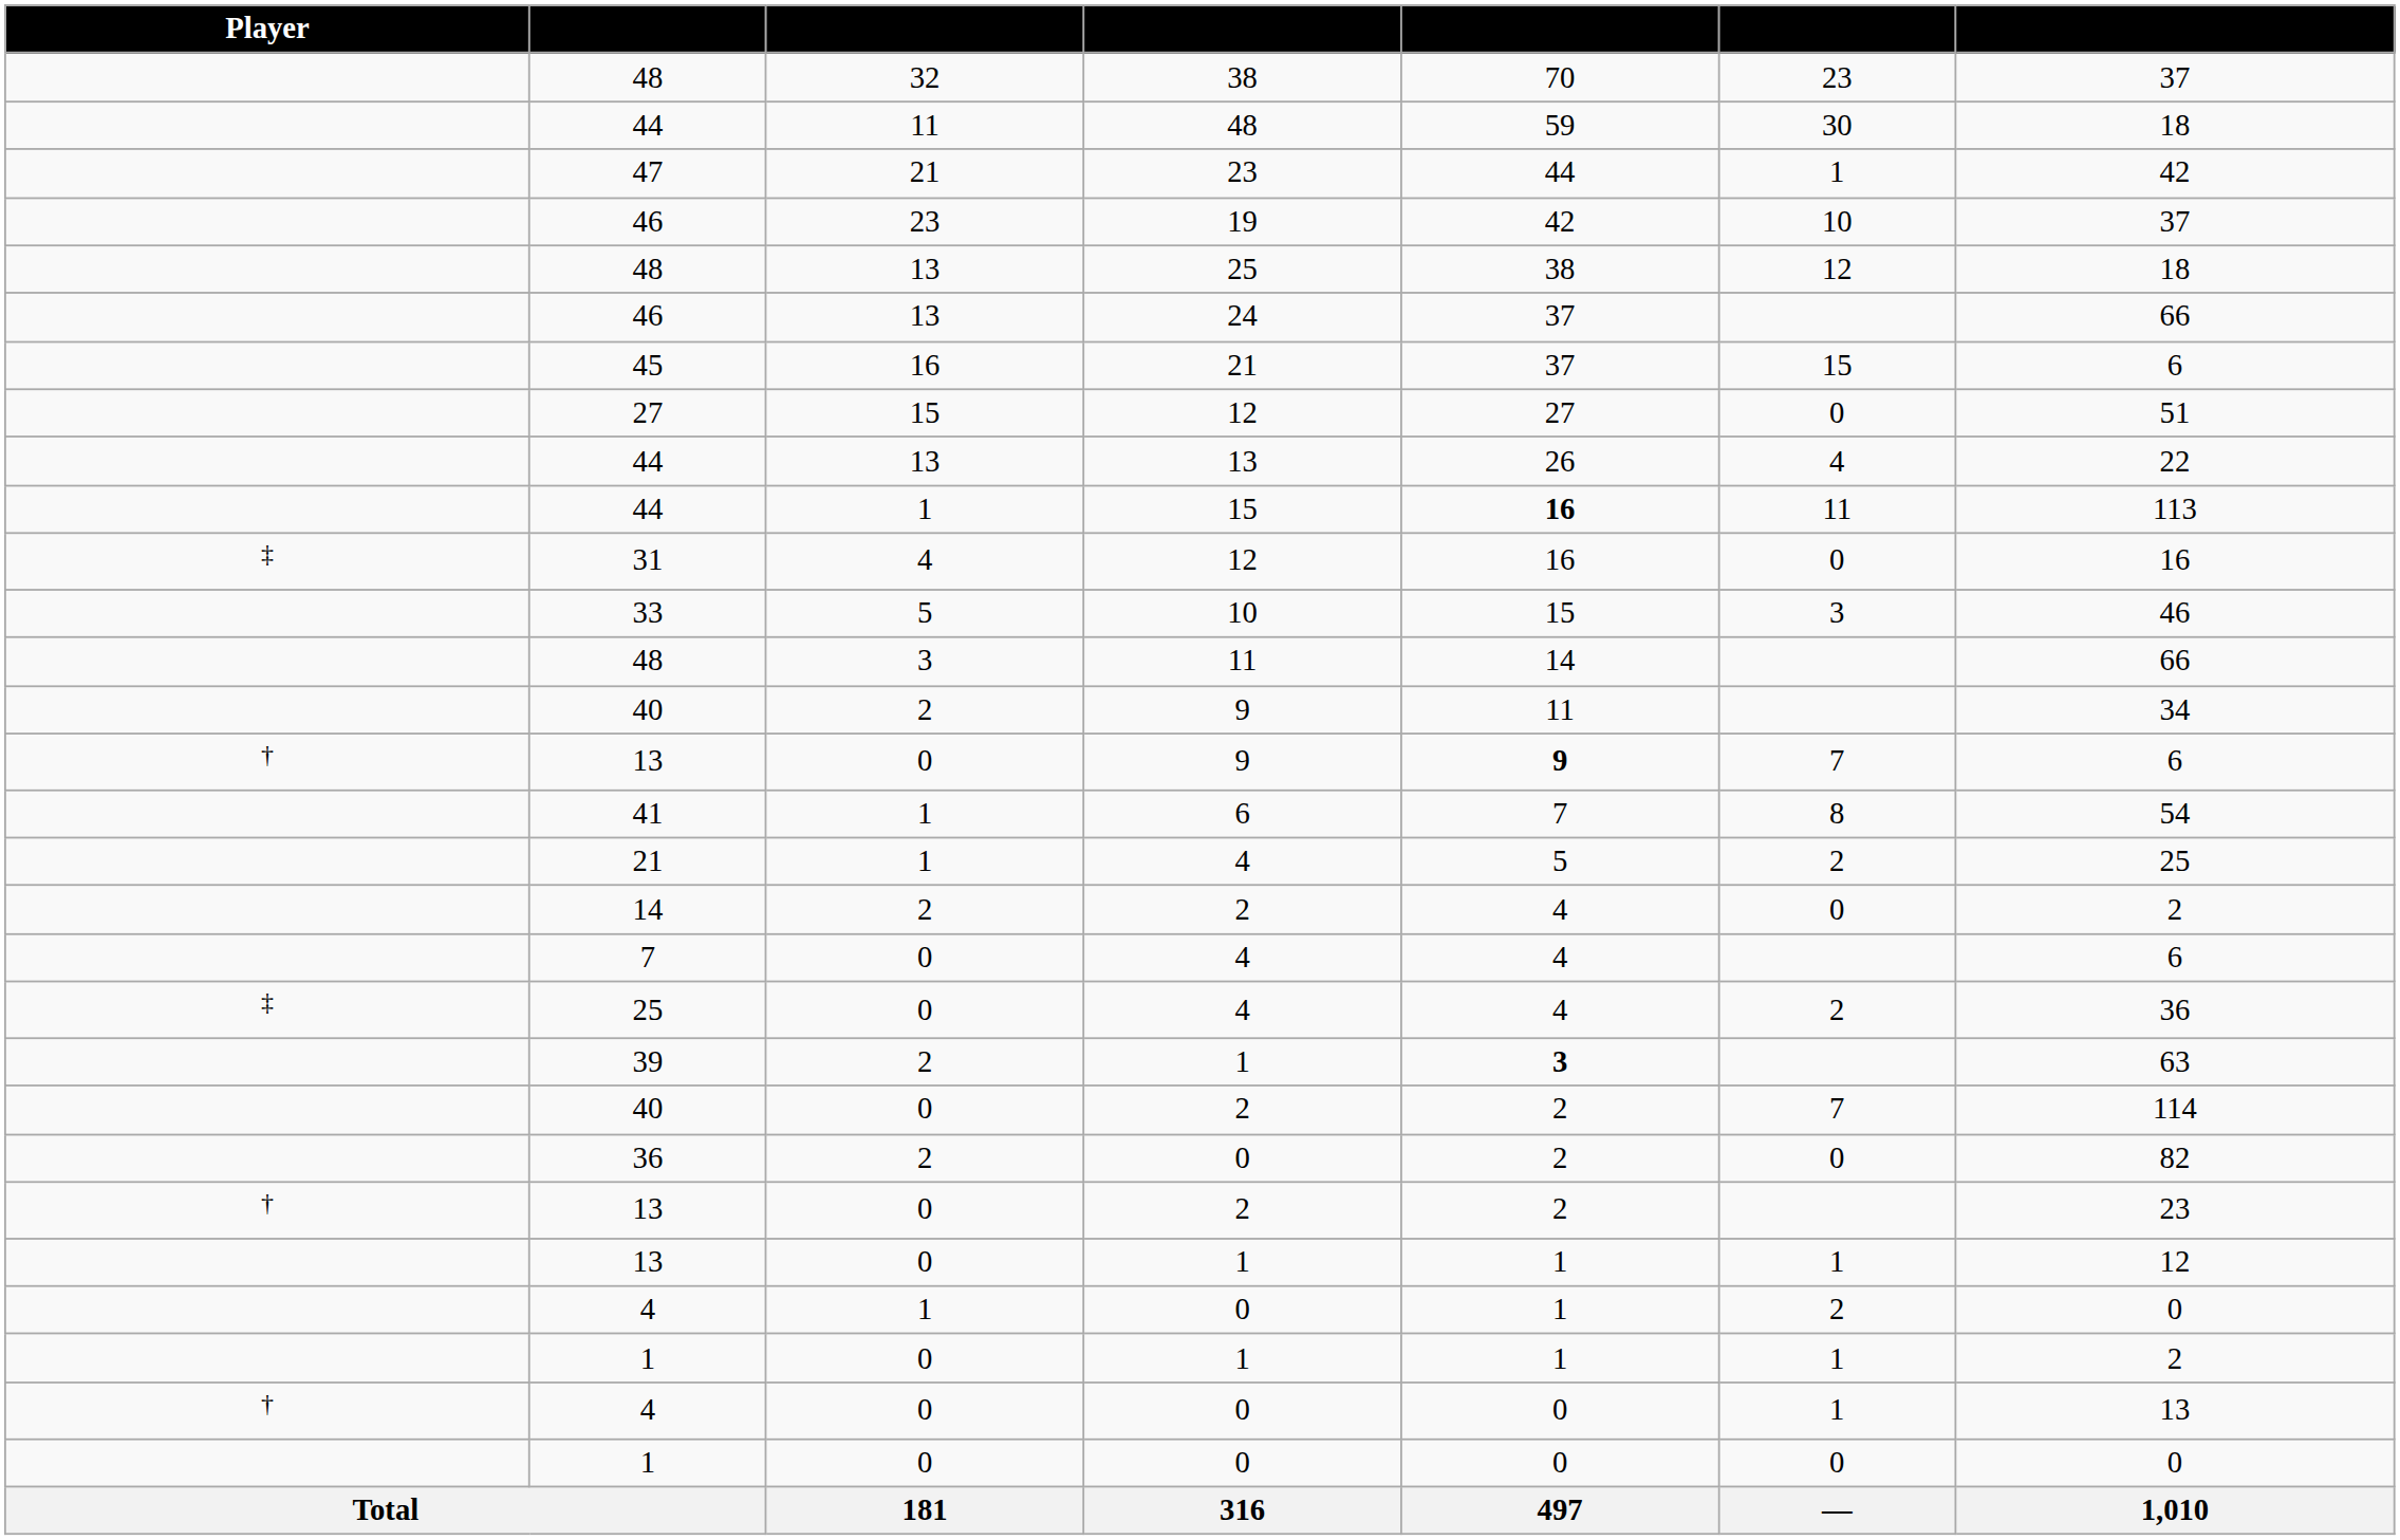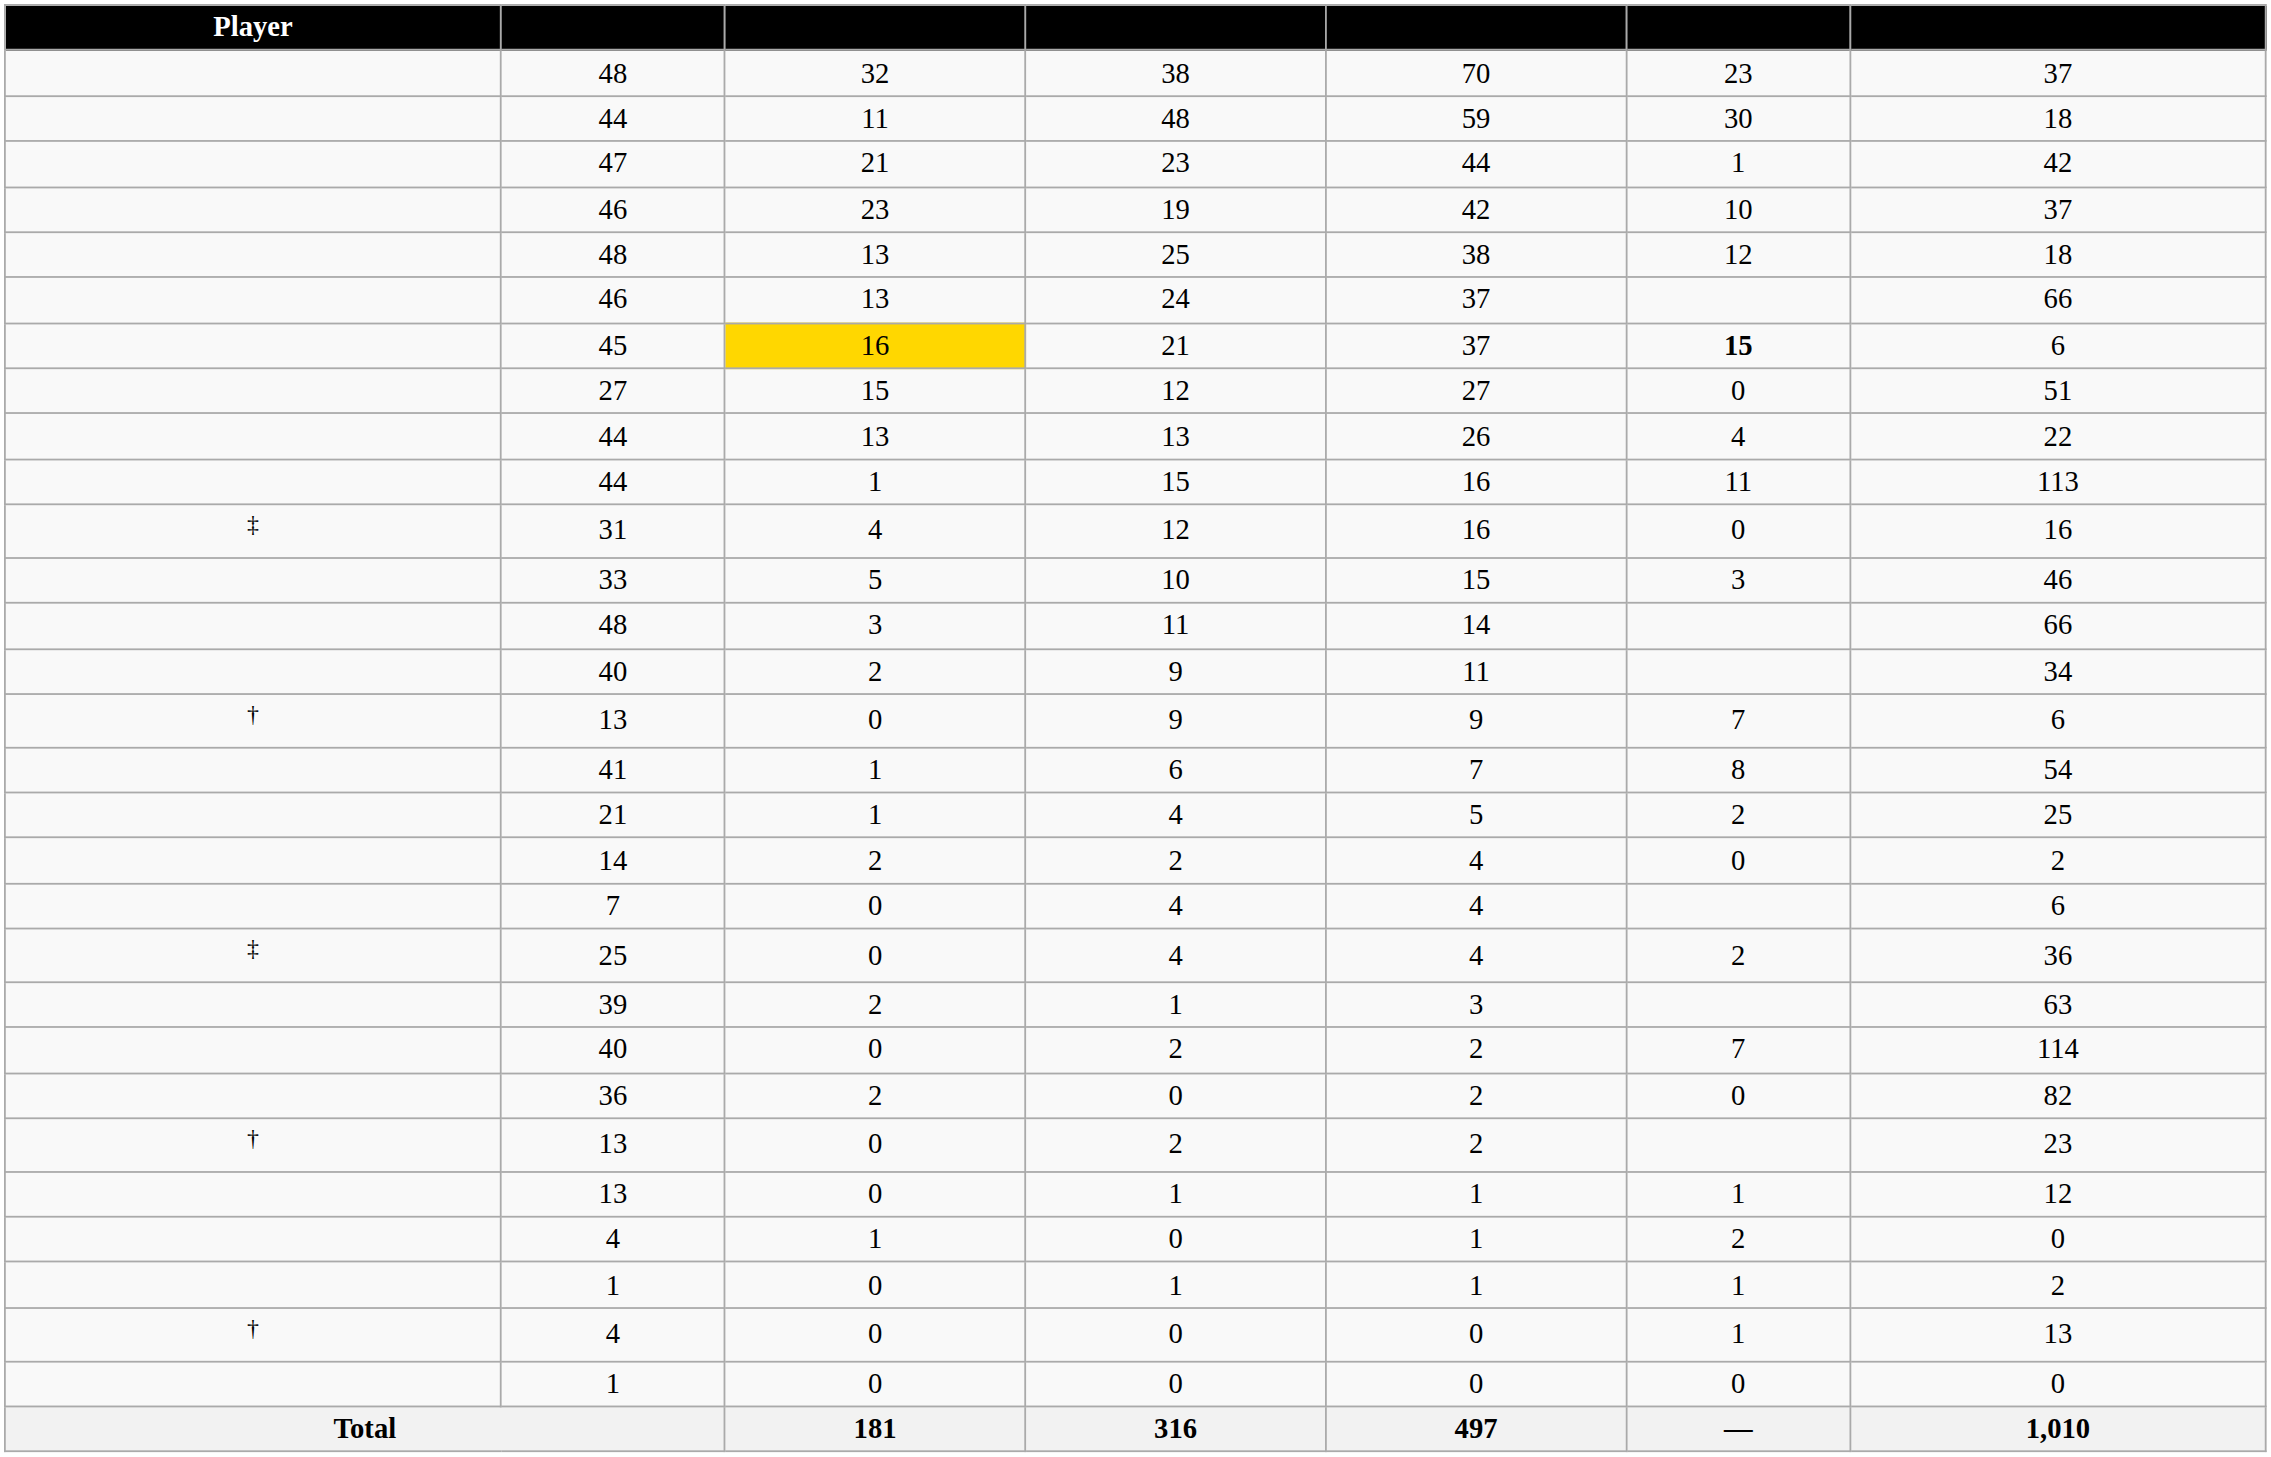45 | column 3: no background -> gold background
45 | column 6: normal -> bold
44 / 15 | column 5: bold -> normal
13 / 9 | column 5: bold -> normal
39 | column 5: bold -> normal
